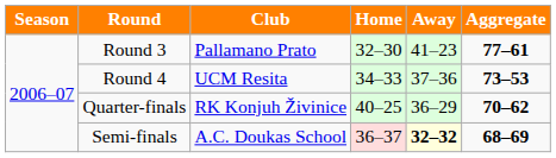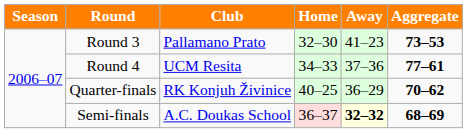Round 3 | Aggregate: 77–61 -> 73–53
Round 4 | Aggregate: 73–53 -> 77–61
